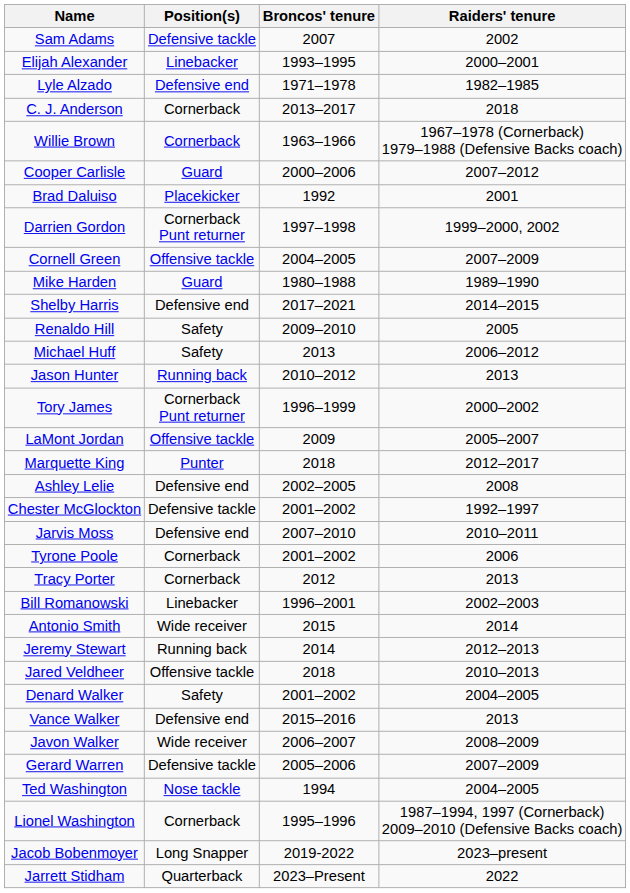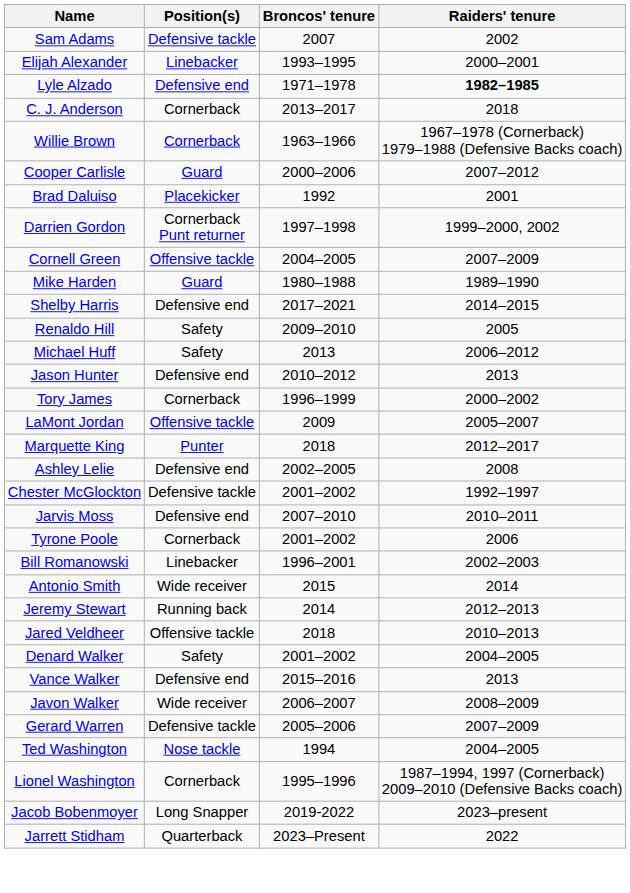Lyle Alzado | Raiders' tenure: normal -> bold
Jason Hunter | Position(s): Running back -> Defensive end
Tory James | Position(s): Cornerback Punt returner -> Cornerback
- row: Tracy Porter | Cornerback | 2012 | 2013
